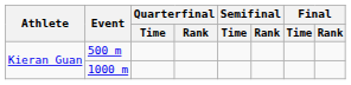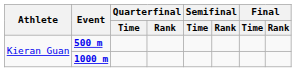500 m | Event: normal -> bold
1000 m | Event: normal -> bold
